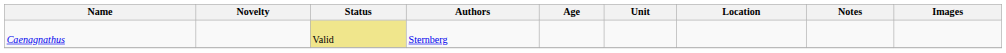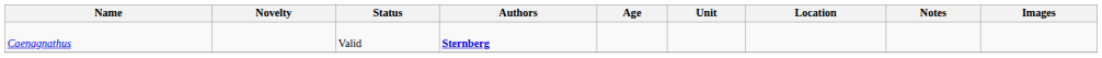Caenagnathus | Status: khaki background -> no background
Caenagnathus | Authors: normal -> bold
